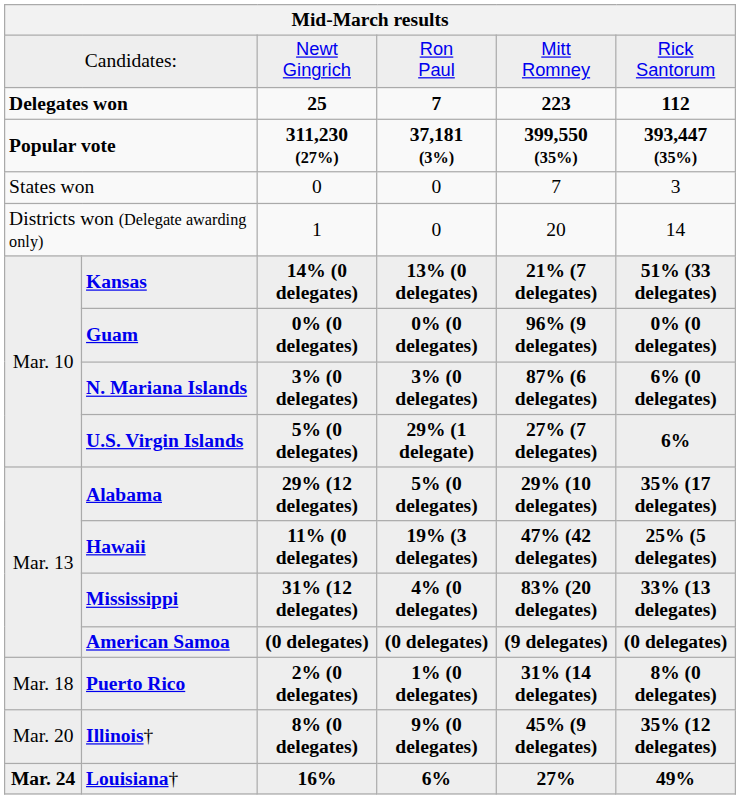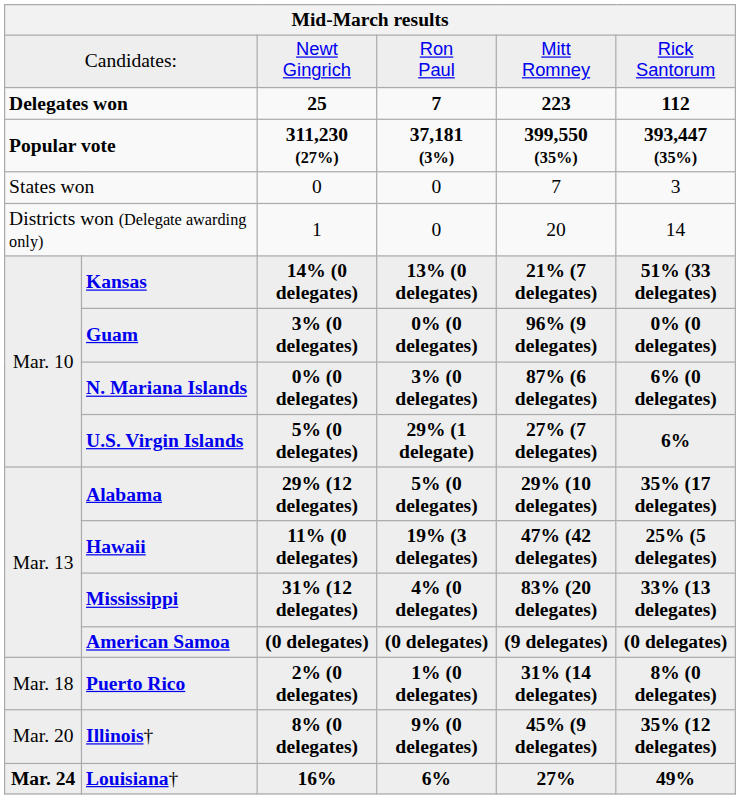Guam | column 3: 0% (0 delegates) -> 3% (0 delegates)
N. Mariana Islands | column 3: 3% (0 delegates) -> 0% (0 delegates)
